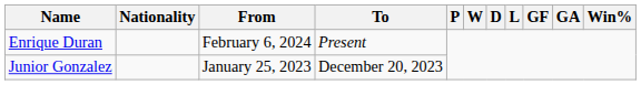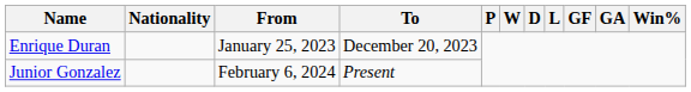Enrique Duran | From: February 6, 2024 -> January 25, 2023
Enrique Duran | To: Present -> December 20, 2023
Junior Gonzalez | From: January 25, 2023 -> February 6, 2024
Junior Gonzalez | To: December 20, 2023 -> Present
